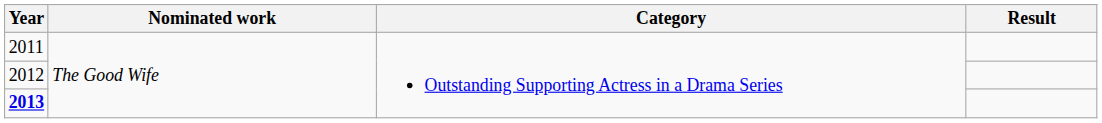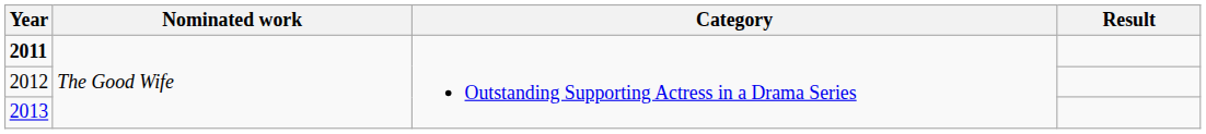2011 | Year: normal -> bold
2013 | Year: bold -> normal
